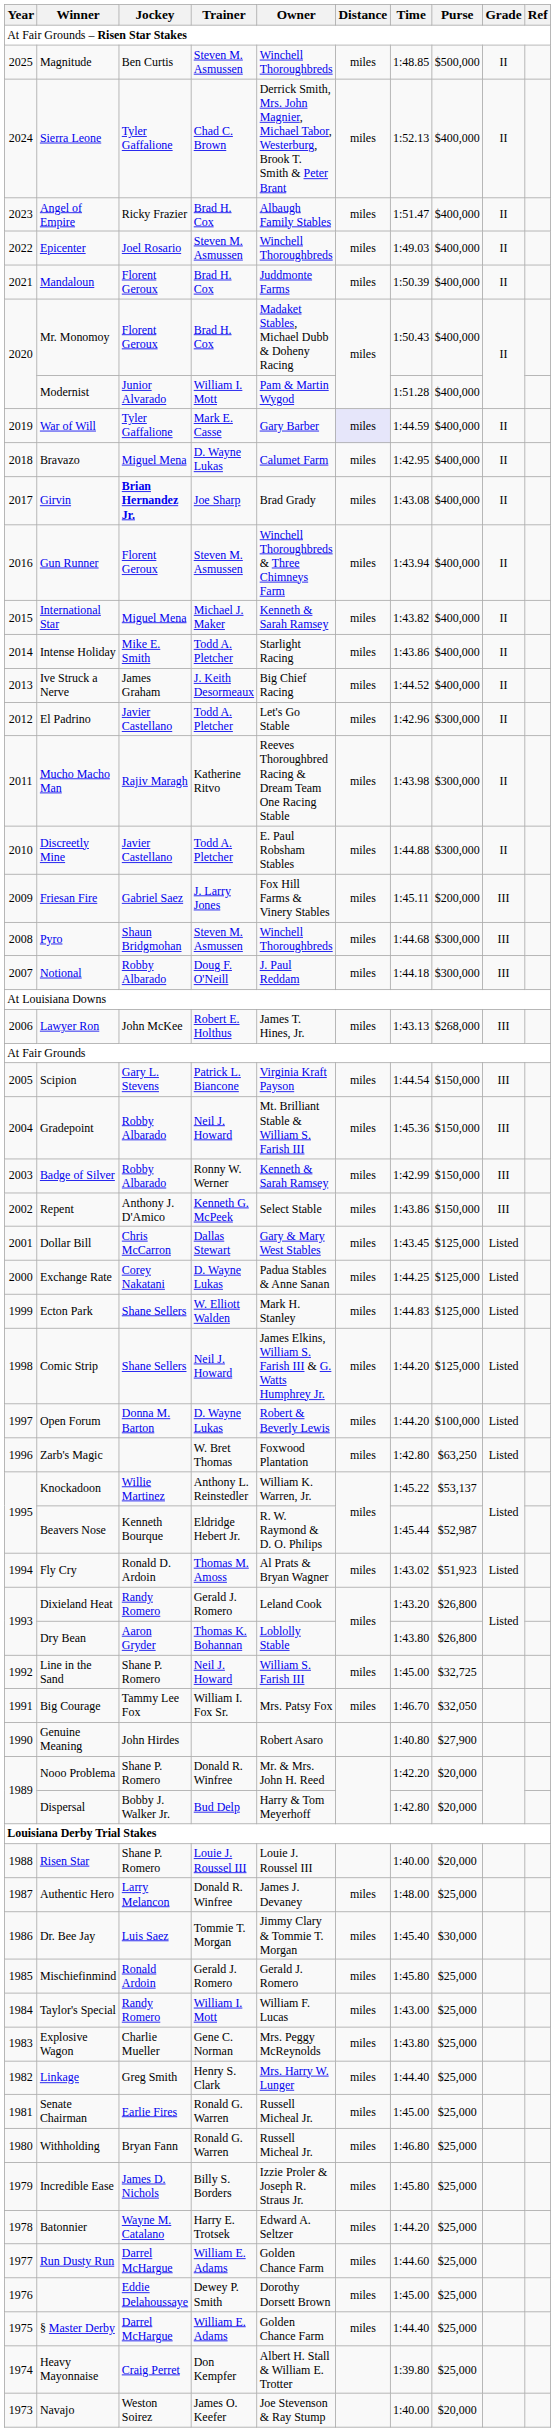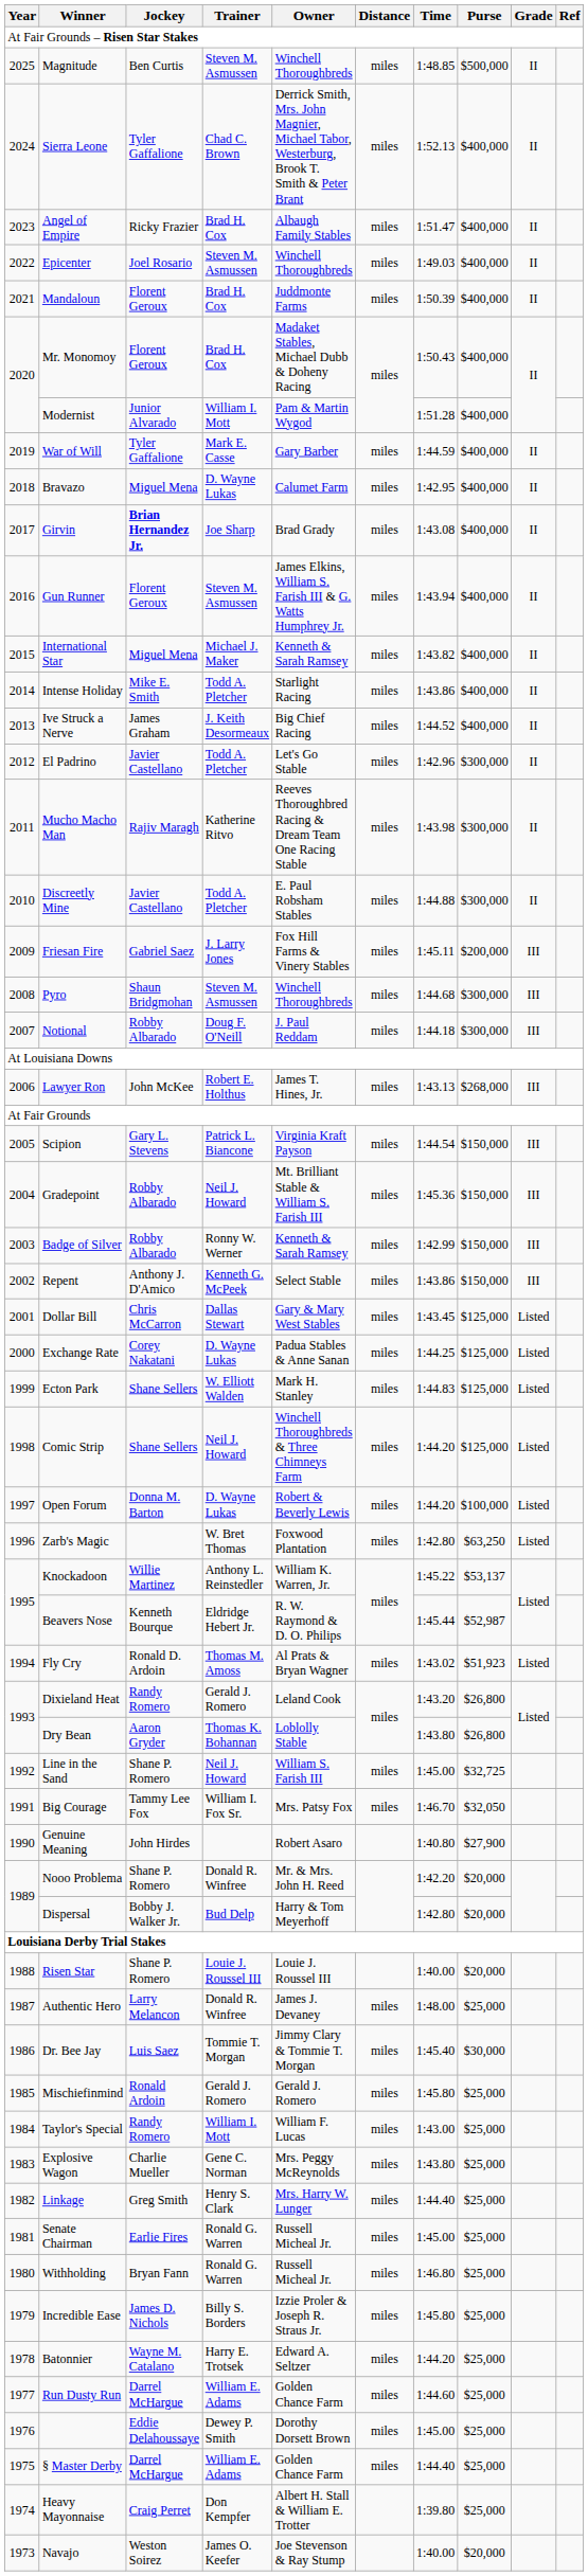War of Will | Distance: lavender background -> no background
Gun Runner | Owner: Winchell Thoroughbreds & Three Chimneys Farm -> James Elkins, William S. Farish III & G. Watts Humphrey Jr.
Comic Strip | Owner: James Elkins, William S. Farish III & G. Watts Humphrey Jr. -> Winchell Thoroughbreds & Three Chimneys Farm
